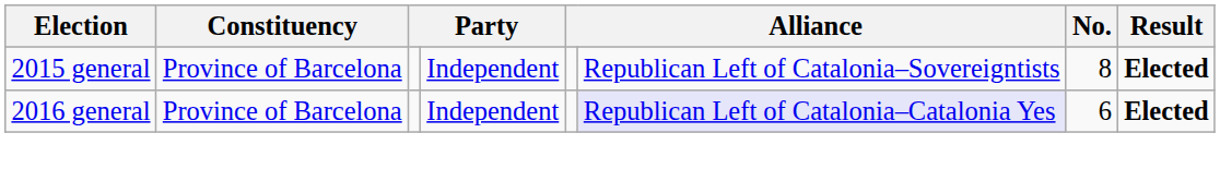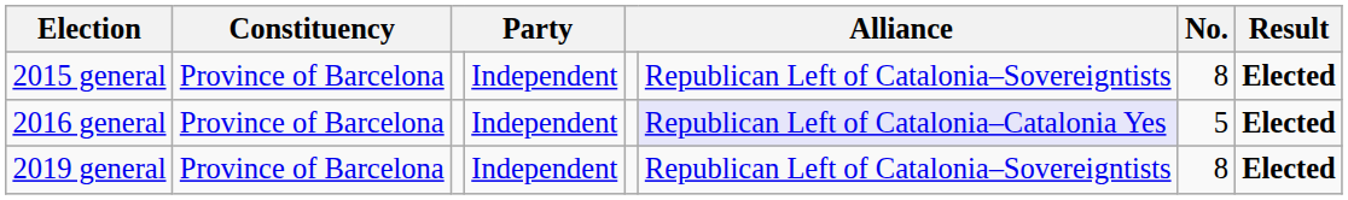2016 general | No.: 6 -> 5
+ row: 2019 general | Province of Barcelona | Independent | Republican Left of Catalonia–Sovereigntists | 8 | Elected
